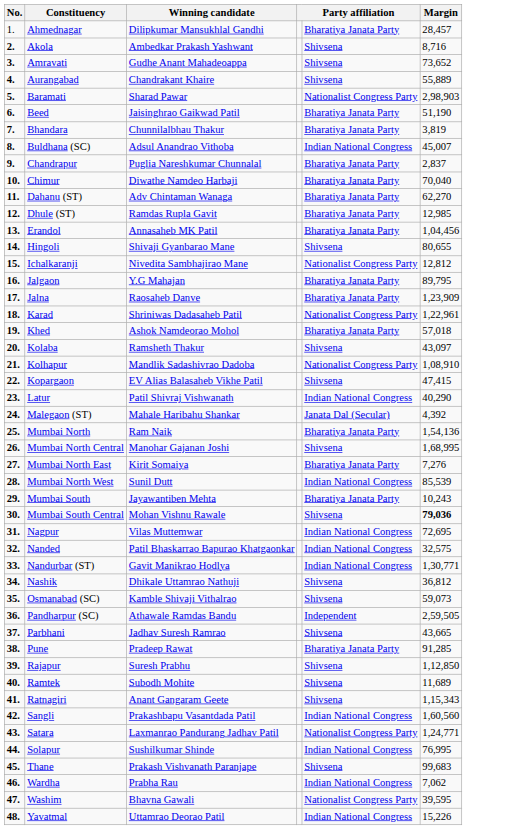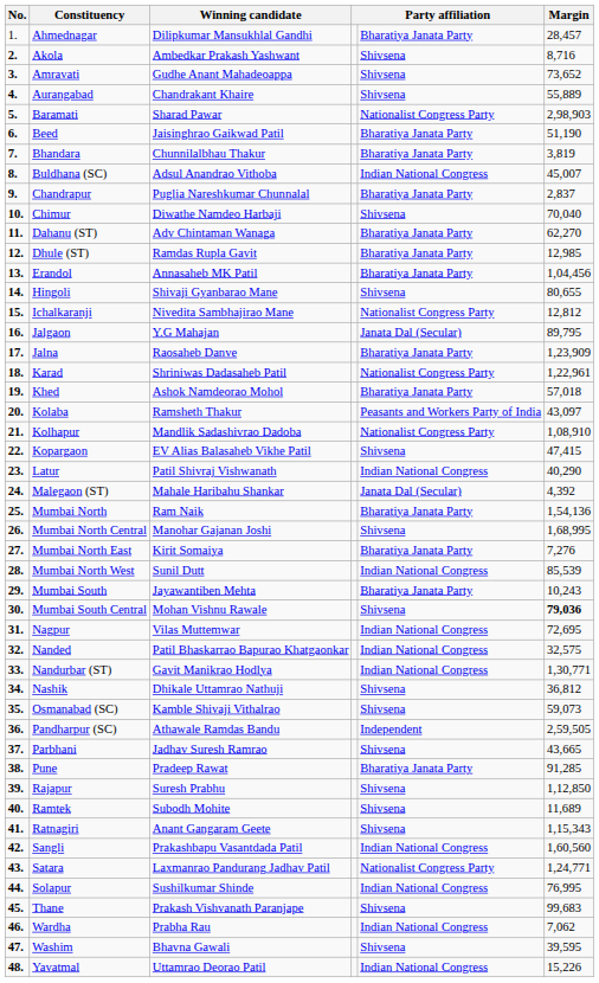Chimur | column 5: Bharatiya Janata Party -> Shivsena
Jalgaon | column 5: Bharatiya Janata Party -> Janata Dal (Secular)
Kolaba | column 5: Shivsena -> Peasants and Workers Party of India
Washim | column 5: Nationalist Congress Party -> Shivsena
